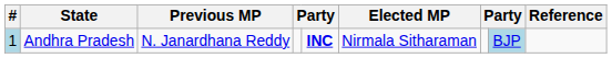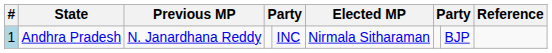Andhra Pradesh | column 5: bold -> normal
Andhra Pradesh | column 8: lightblue background -> no background
